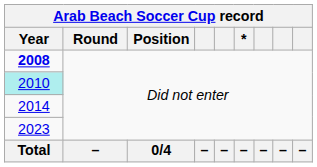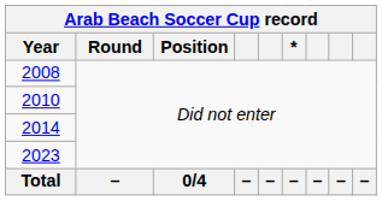2008 | Year: bold -> normal
2010 | Year: paleturquoise background -> no background
